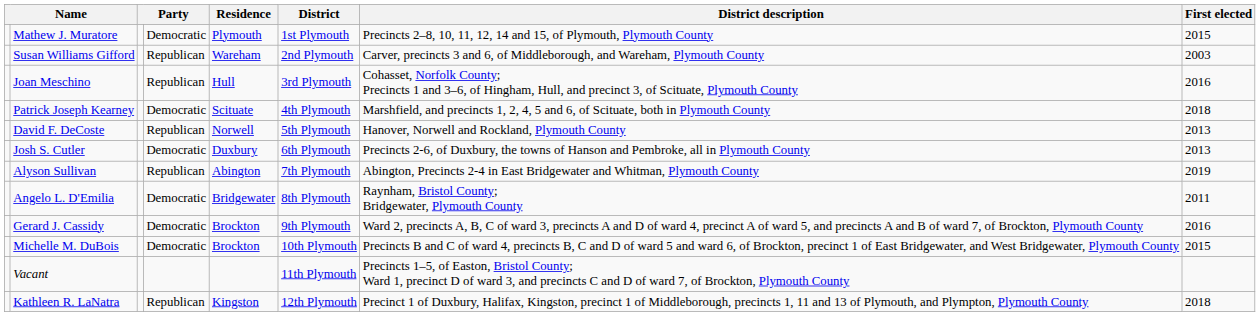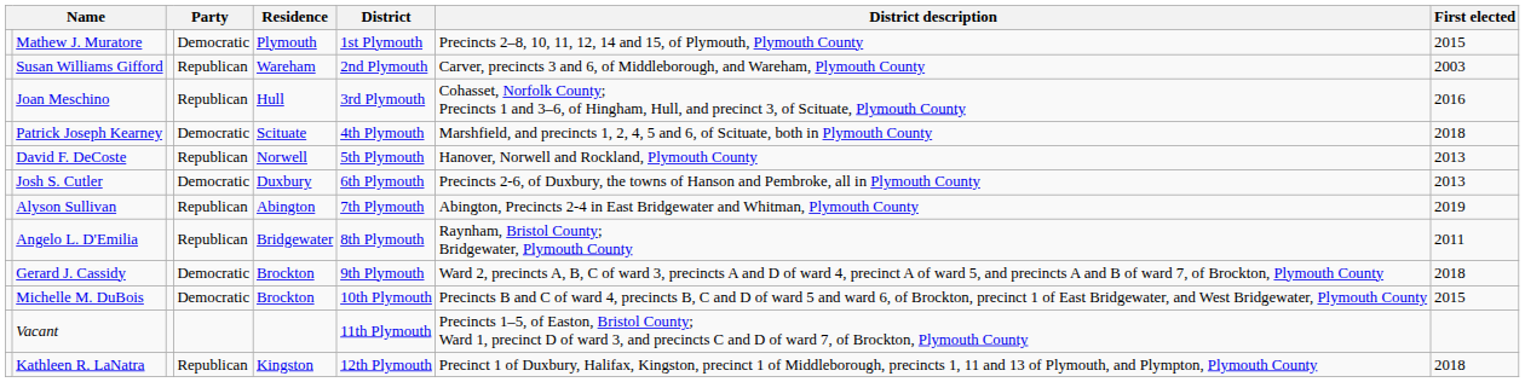Angelo L. D'Emilia | column 4: Democratic -> Republican
Gerard J. Cassidy | First elected: 2016 -> 2018
